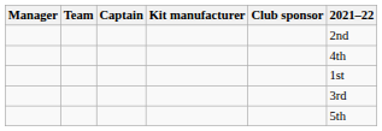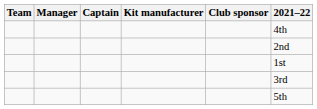columns swapped: Team <-> Manager
row 2 | 2021–22: 2nd -> 4th
row 3 | 2021–22: 4th -> 2nd
